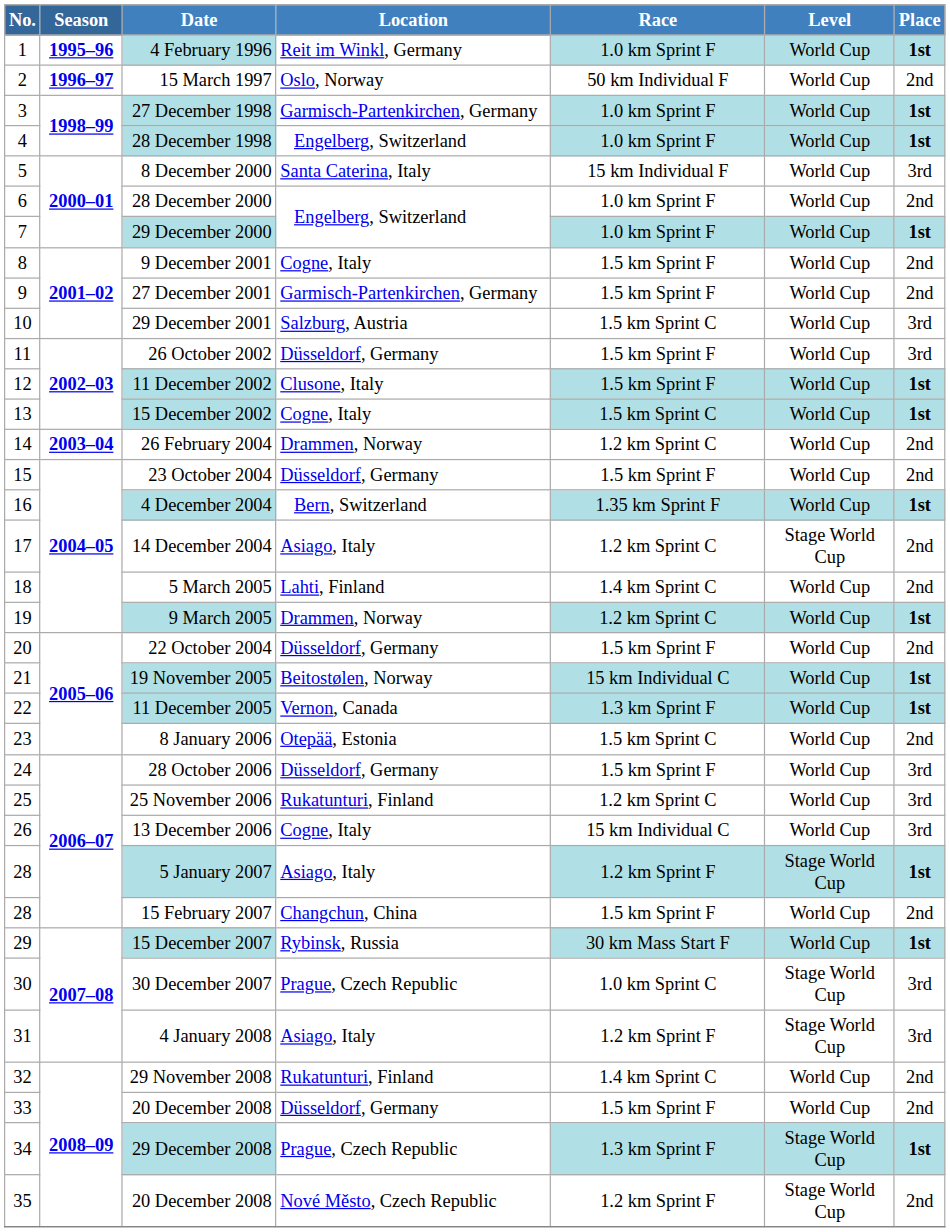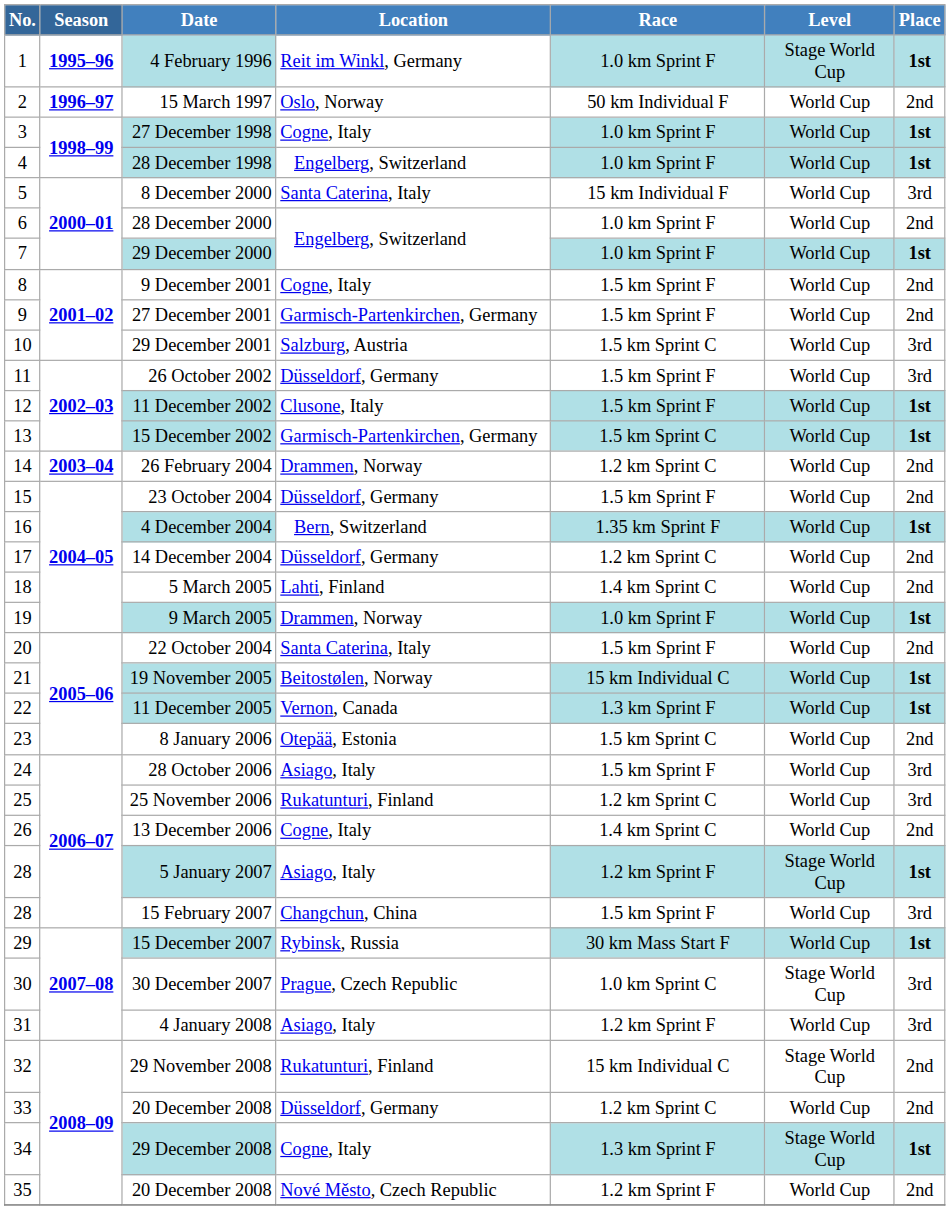4 February 1996 | Level: World Cup -> Stage World Cup
27 December 1998 | Location: Garmisch-Partenkirchen, Germany -> Cogne, Italy
15 December 2002 | Location: Cogne, Italy -> Garmisch-Partenkirchen, Germany
14 December 2004 | Location: Asiago, Italy -> Düsseldorf, Germany
14 December 2004 | Level: Stage World Cup -> World Cup
9 March 2005 | Race: 1.2 km Sprint C -> 1.0 km Sprint F
22 October 2004 | Location: Düsseldorf, Germany -> Santa Caterina, Italy
28 October 2006 | Location: Düsseldorf, Germany -> Asiago, Italy
13 December 2006 | Race: 15 km Individual C -> 1.4 km Sprint C
13 December 2006 | Place: 3rd -> 2nd
15 February 2007 | Place: 2nd -> 3rd
4 January 2008 | Level: Stage World Cup -> World Cup
29 November 2008 | Race: 1.4 km Sprint C -> 15 km Individual C
29 November 2008 | Level: World Cup -> Stage World Cup
33 / 20 December 2008 | Race: 1.5 km Sprint F -> 1.2 km Sprint C
29 December 2008 | Location: Prague, Czech Republic -> Cogne, Italy
35 / 20 December 2008 | Level: Stage World Cup -> World Cup
